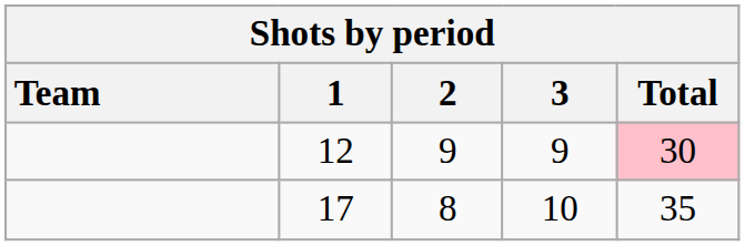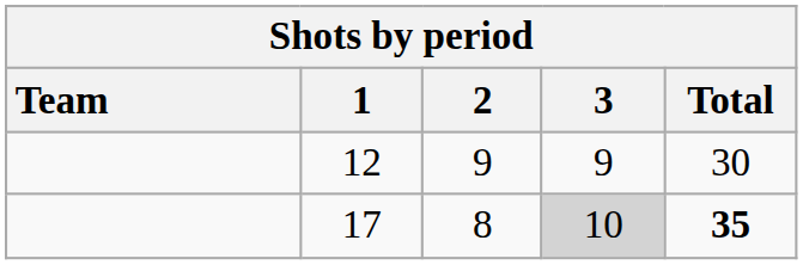12 | Total: pink background -> no background
17 | 3: no background -> lightgrey background
17 | Total: normal -> bold
